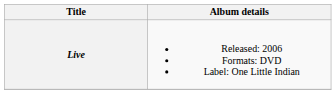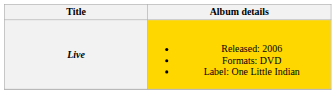Live | Album details: no background -> gold background
